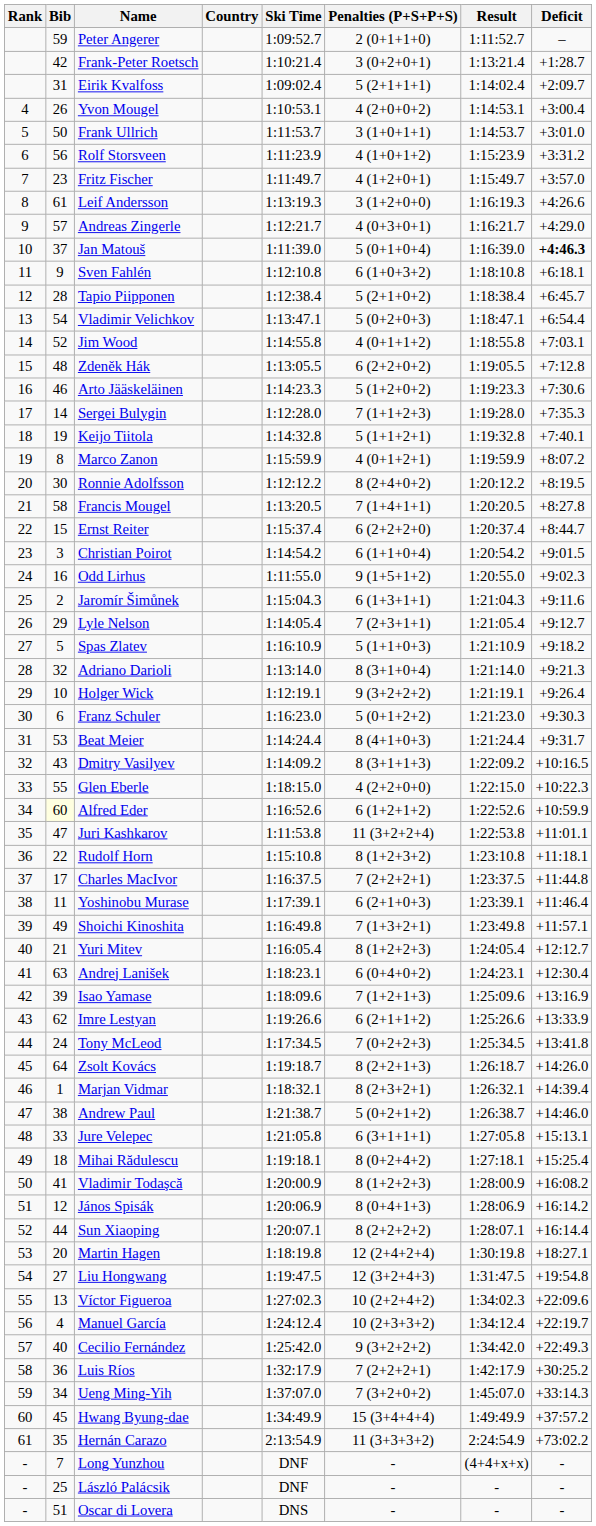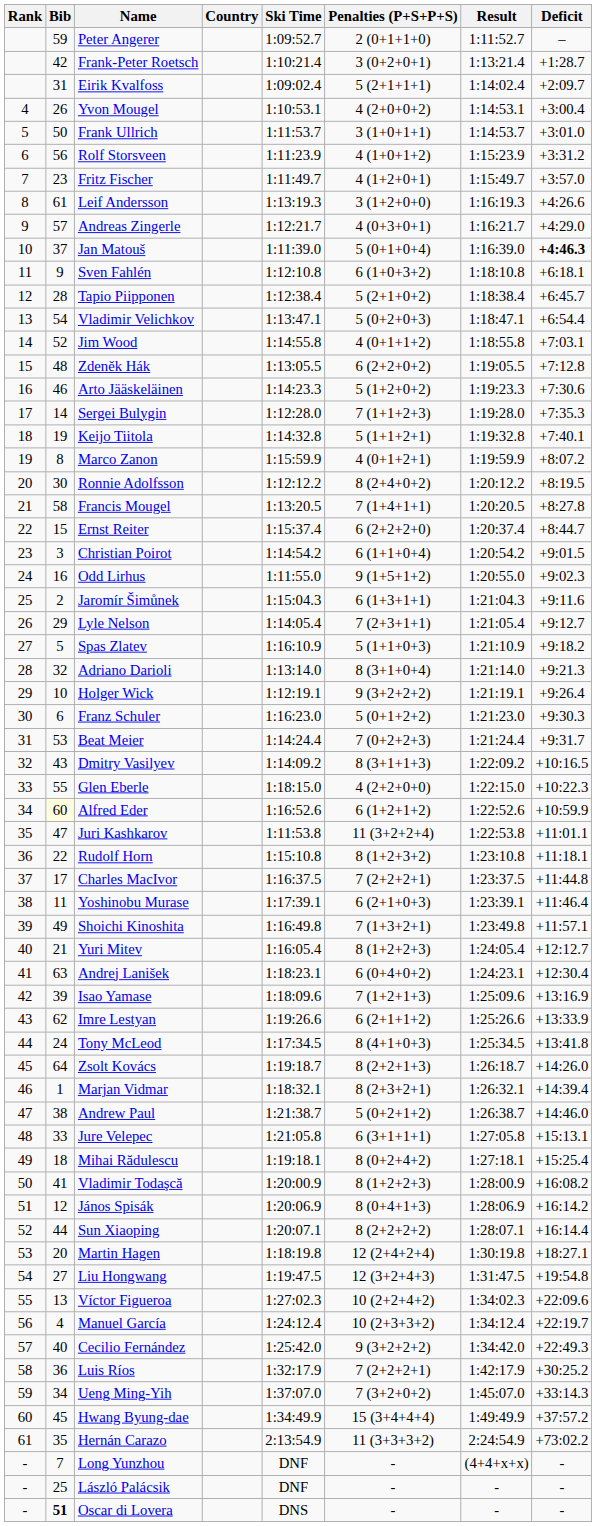Beat Meier | Penalties (P+S+P+S): 8 (4+1+0+3) -> 7 (0+2+2+3)
Tony McLeod | Penalties (P+S+P+S): 7 (0+2+2+3) -> 8 (4+1+0+3)
Oscar di Lovera | Bib: normal -> bold
